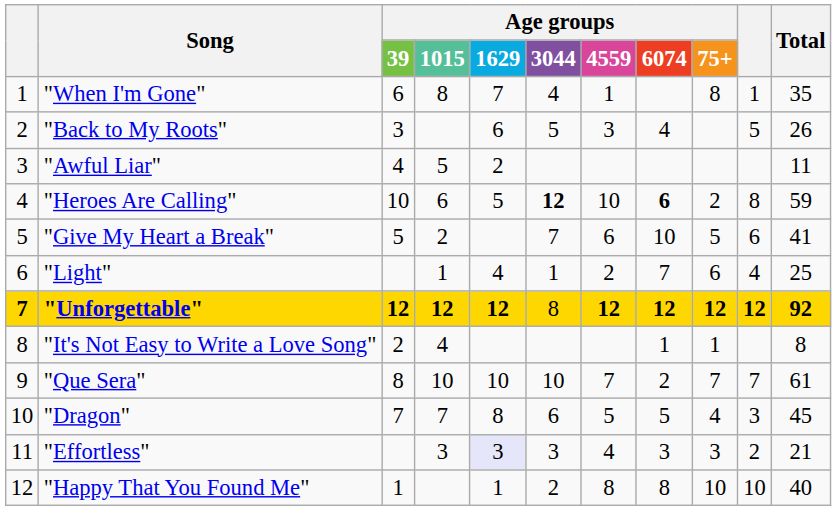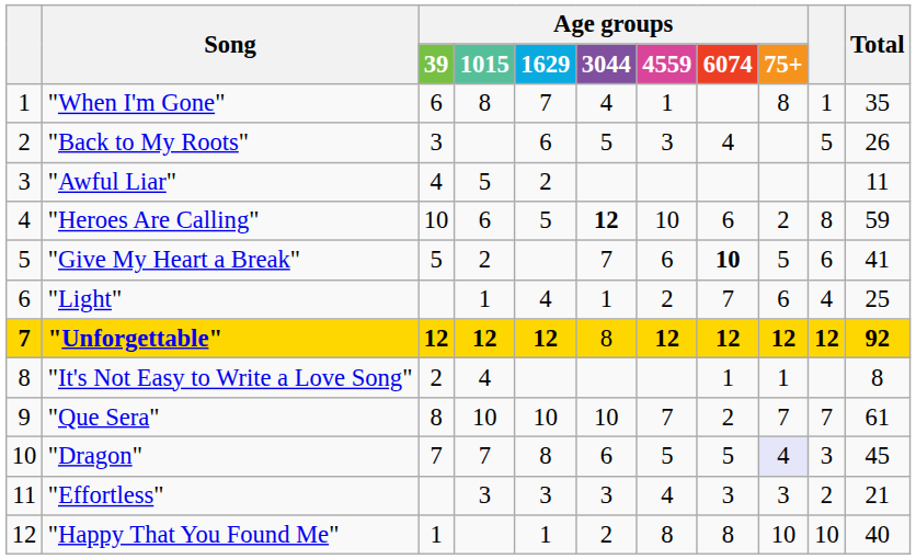"Heroes Are Calling" | Age groups / 6074: bold -> normal
"Give My Heart a Break" | Age groups / 6074: normal -> bold
"Dragon" | Age groups / 75+: no background -> lavender background
"Effortless" | Age groups / 1629: lavender background -> no background
